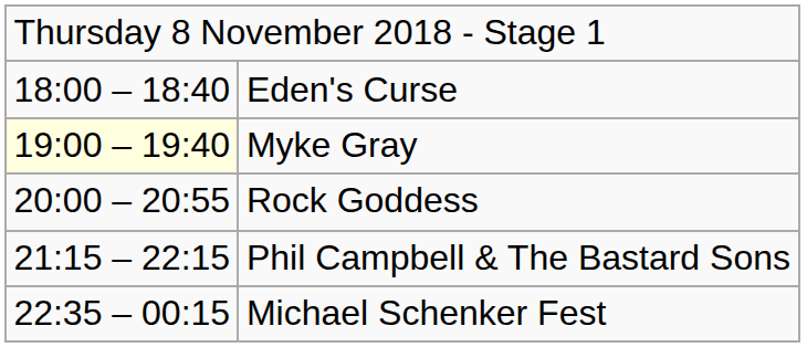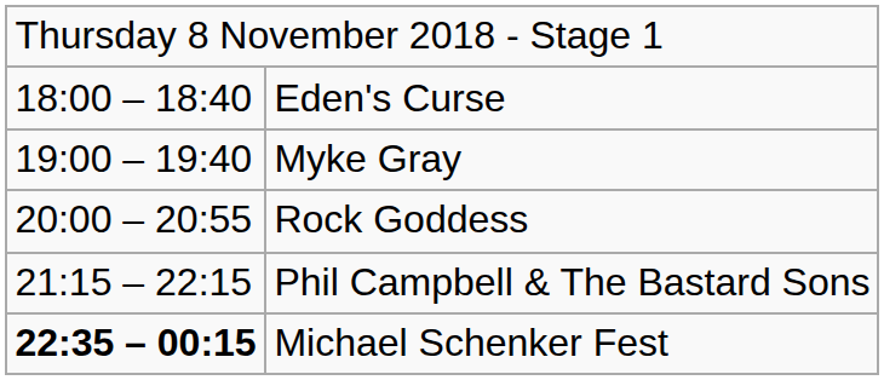Myke Gray | column 1: lightyellow background -> no background
Michael Schenker Fest | column 1: normal -> bold
